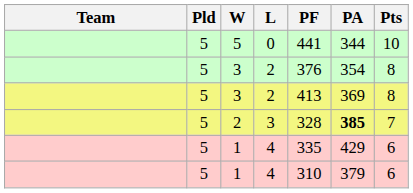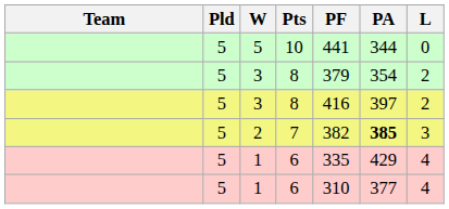columns swapped: L <-> Pts
row 3 | PF: 376 -> 379
row 4 | PF: 413 -> 416
row 4 | PA: 369 -> 397
row 5 | PF: 328 -> 382
row 7 | PA: 379 -> 377
